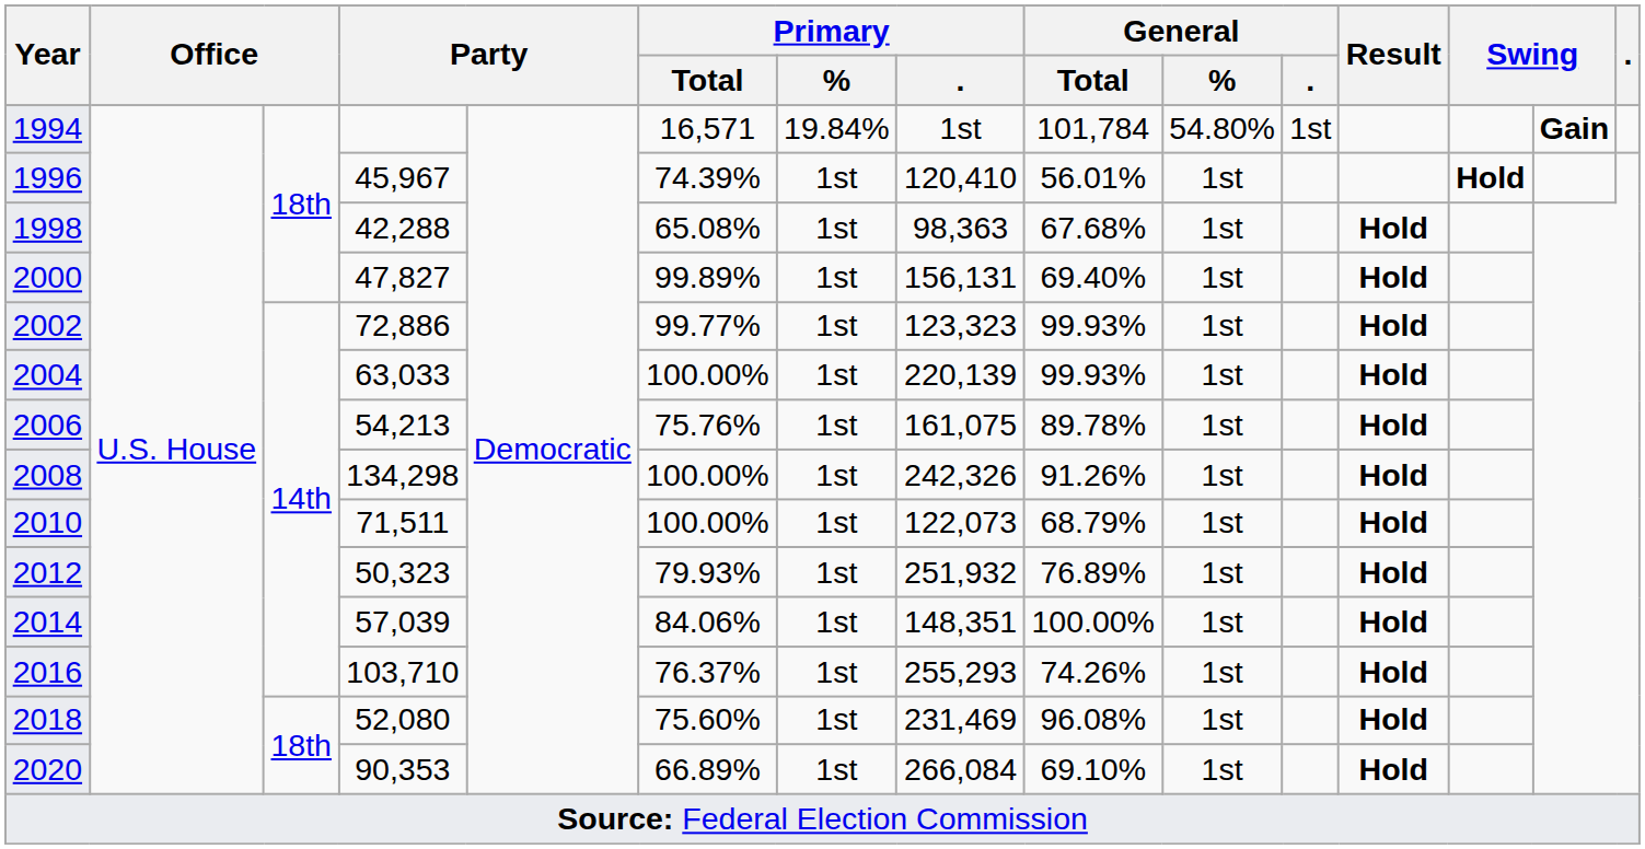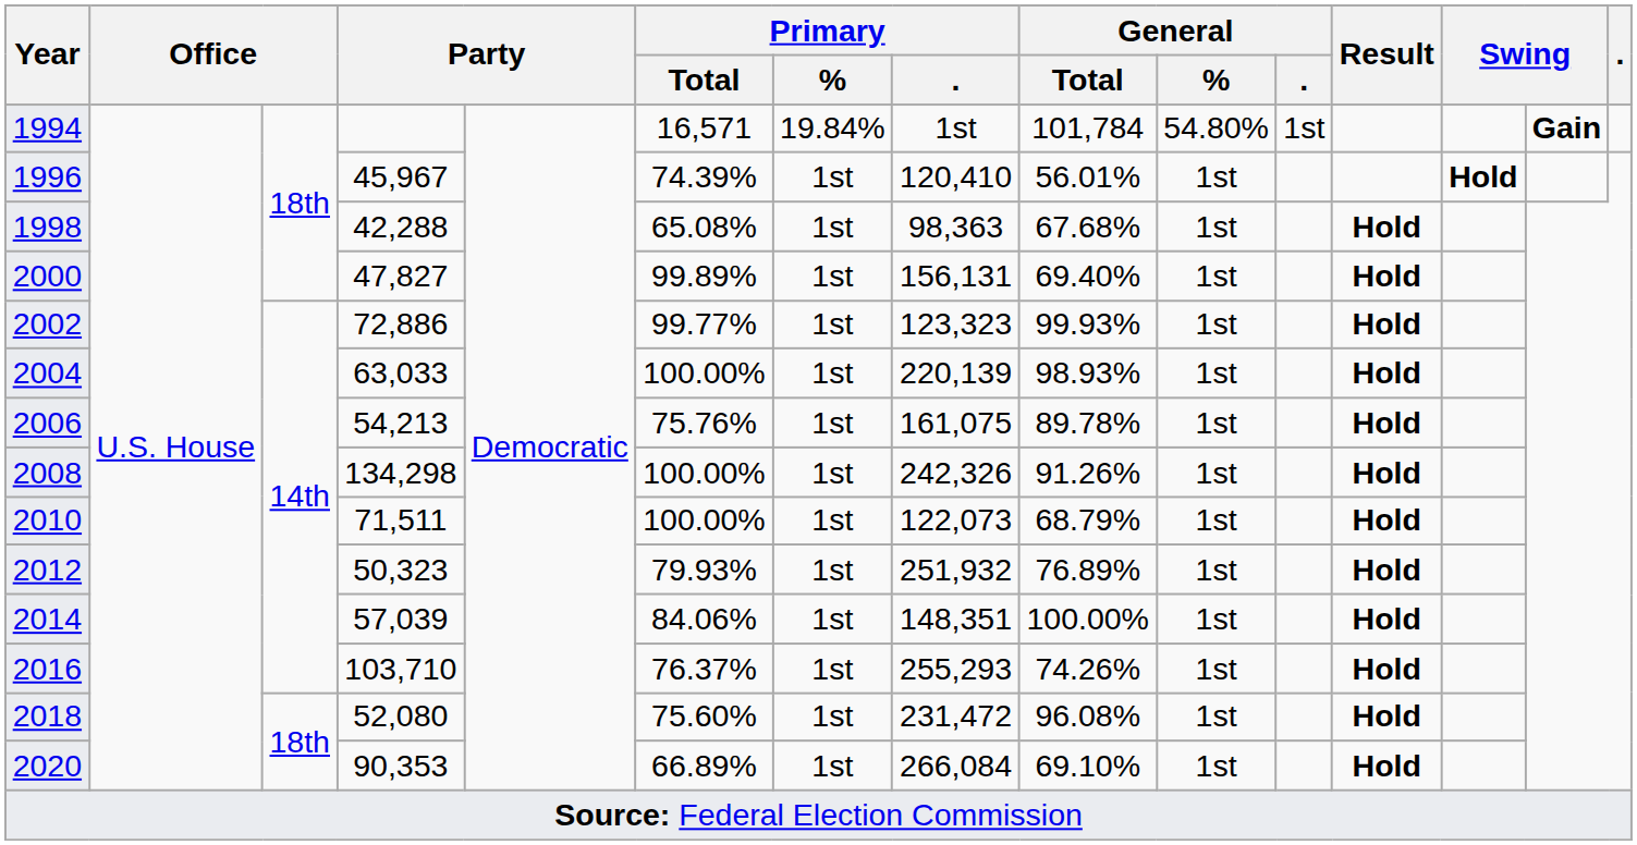2004 | General / Total: 99.93% -> 98.93%
2018 | Primary / .: 231,469 -> 231,472
